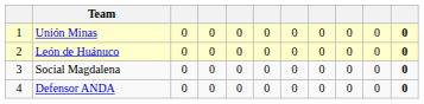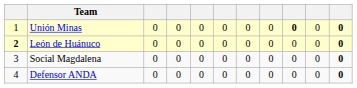Unión Minas | column 9: normal -> bold
León de Huánuco | column 1: normal -> bold
